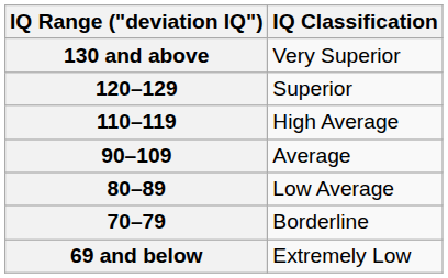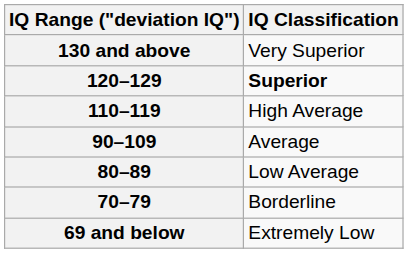120–129 | IQ Classification: normal -> bold
